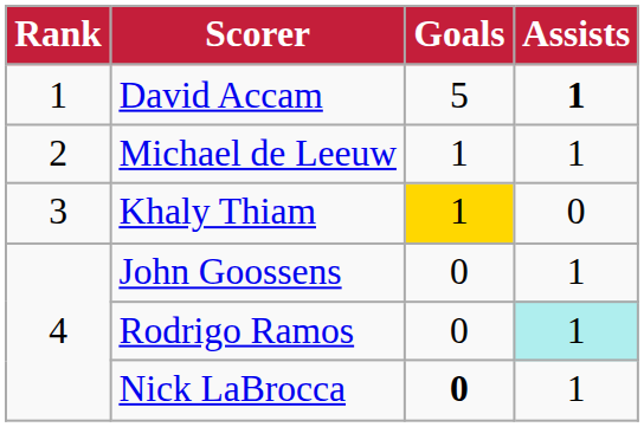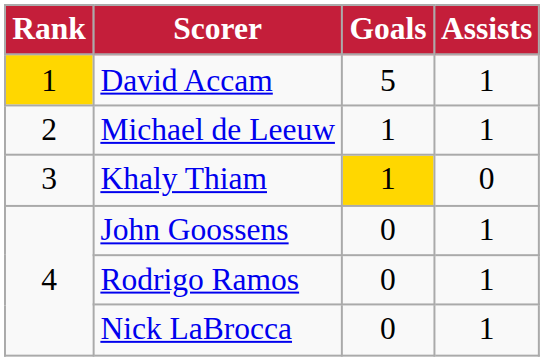David Accam | Rank: no background -> gold background
David Accam | Assists: bold -> normal
Rodrigo Ramos | Assists: paleturquoise background -> no background
Nick LaBrocca | Goals: bold -> normal
